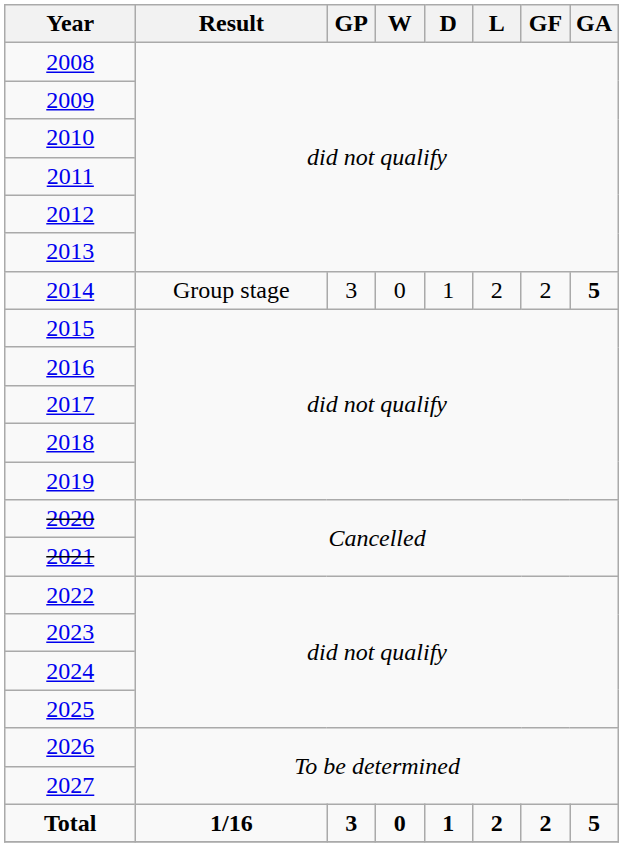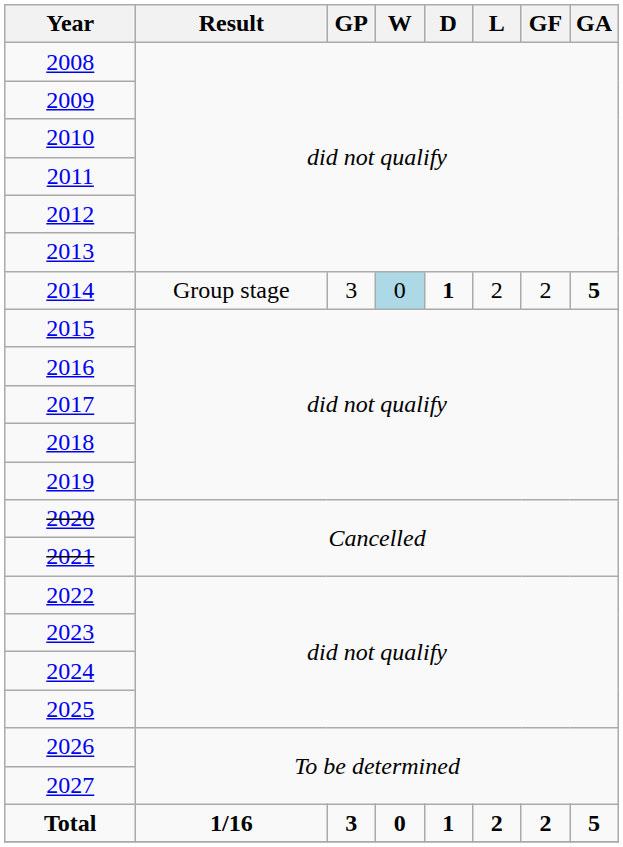2014 | W: no background -> lightblue background
2014 | D: normal -> bold
